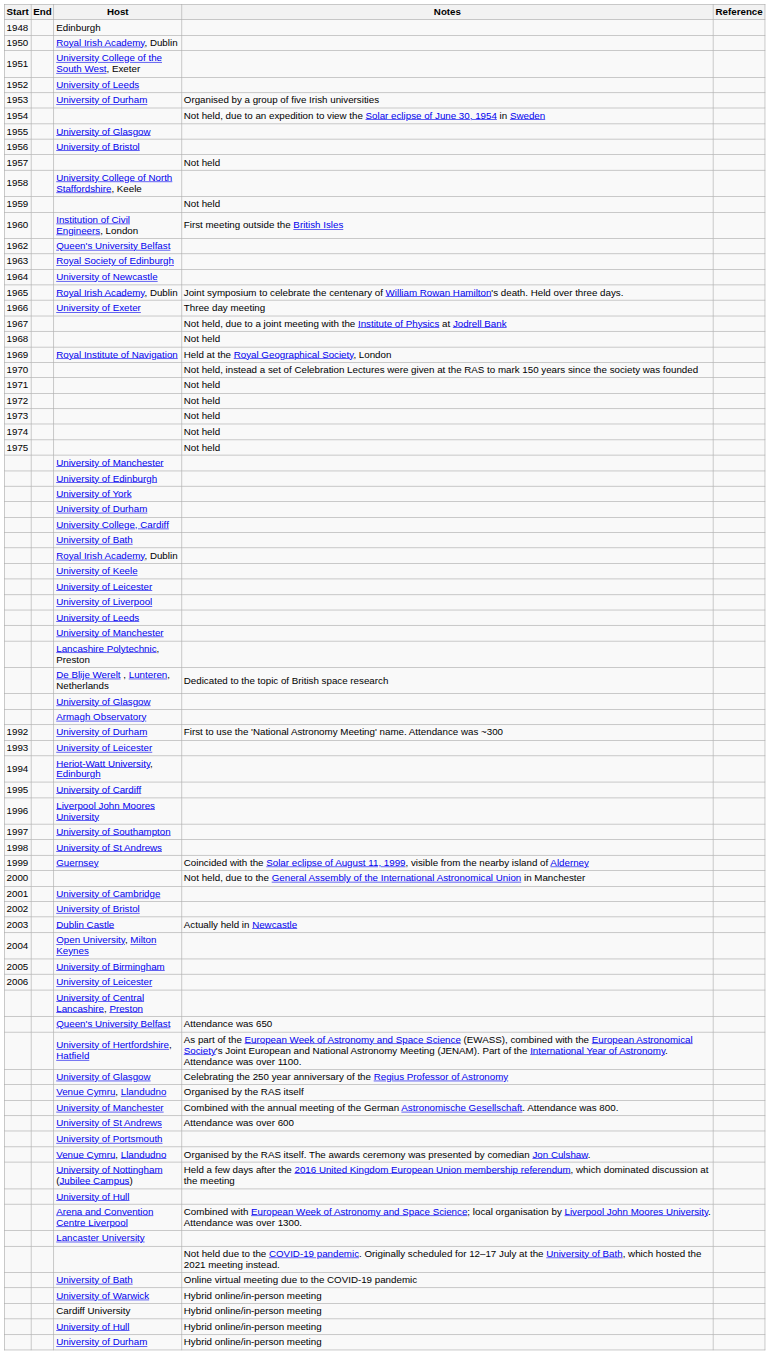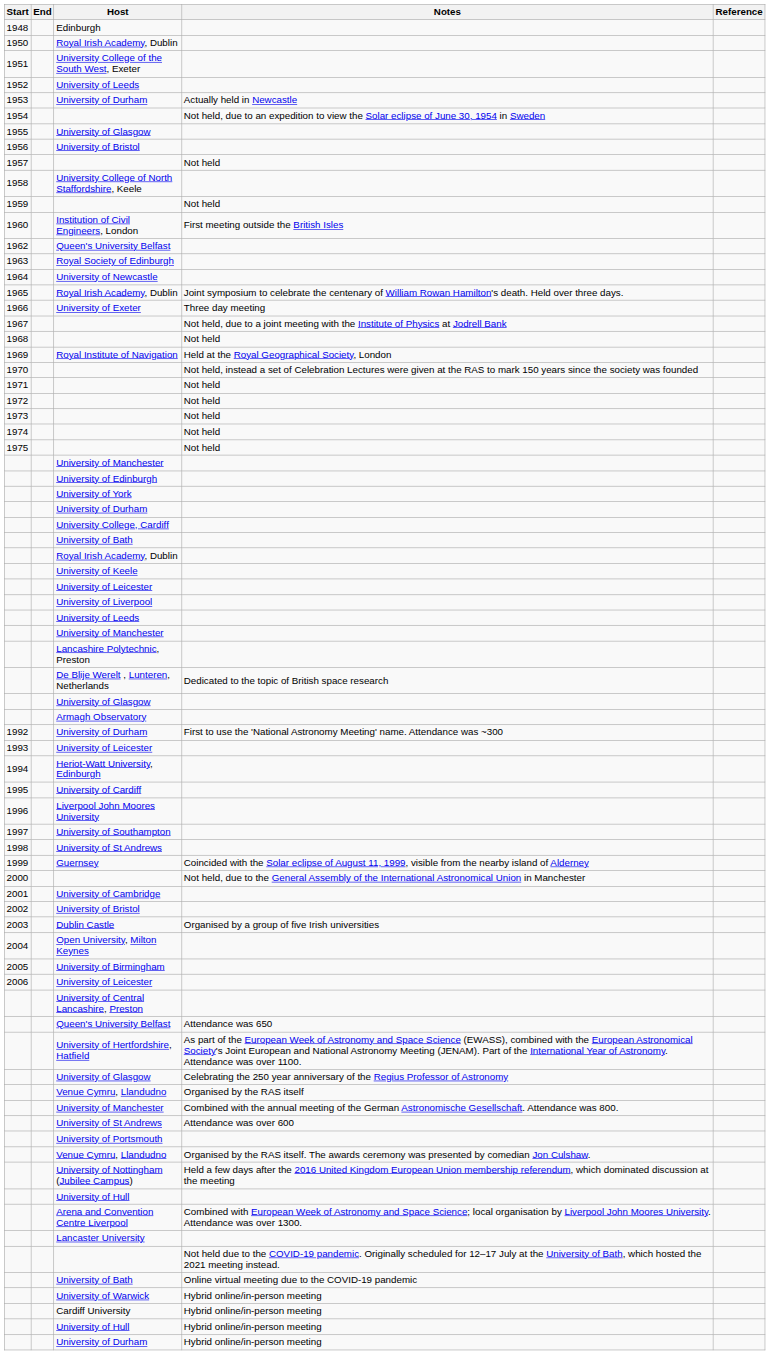1953 / University of Durham | Notes: Organised by a group of five Irish universities -> Actually held in Newcastle
Dublin Castle | Notes: Actually held in Newcastle -> Organised by a group of five Irish universities
